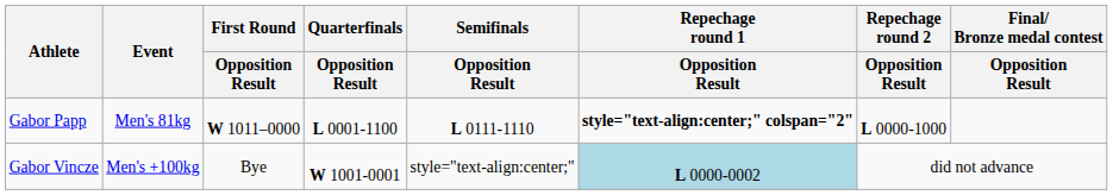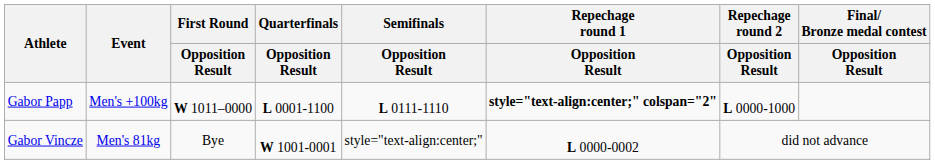Gabor Papp | Event: Men's 81kg -> Men's +100kg
Gabor Vincze | Event: Men's +100kg -> Men's 81kg
Gabor Vincze | Repechage round 1 / Opposition Result: lightblue background -> no background
